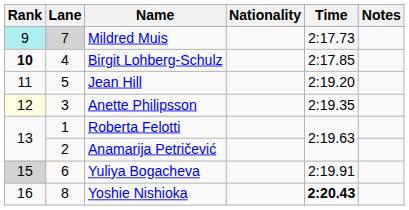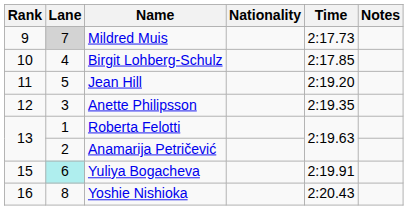Mildred Muis | Rank: paleturquoise background -> no background
Birgit Lohberg-Schulz | Rank: bold -> normal
Anette Philipsson | Rank: lightyellow background -> no background
Yuliya Bogacheva | Rank: lightgrey background -> no background
Yuliya Bogacheva | Lane: no background -> paleturquoise background
Yoshie Nishioka | Time: bold -> normal
